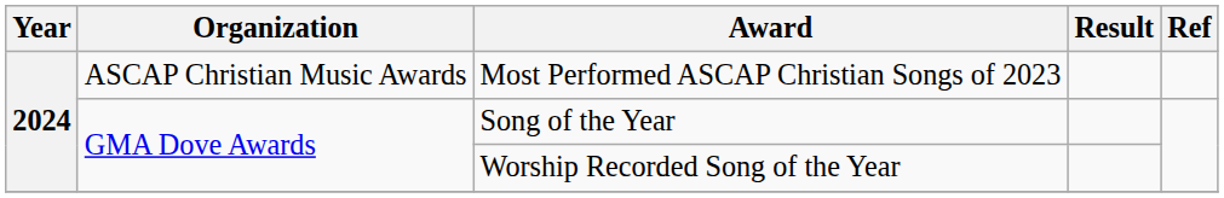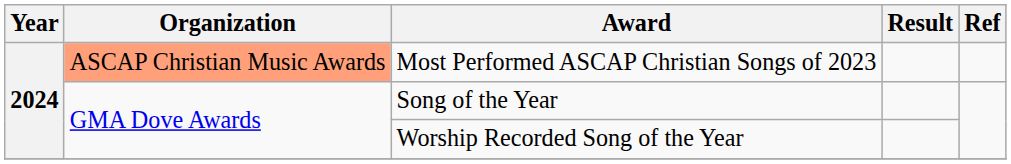Most Performed ASCAP Christian Songs of 2023 | Organization: no background -> lightsalmon background
